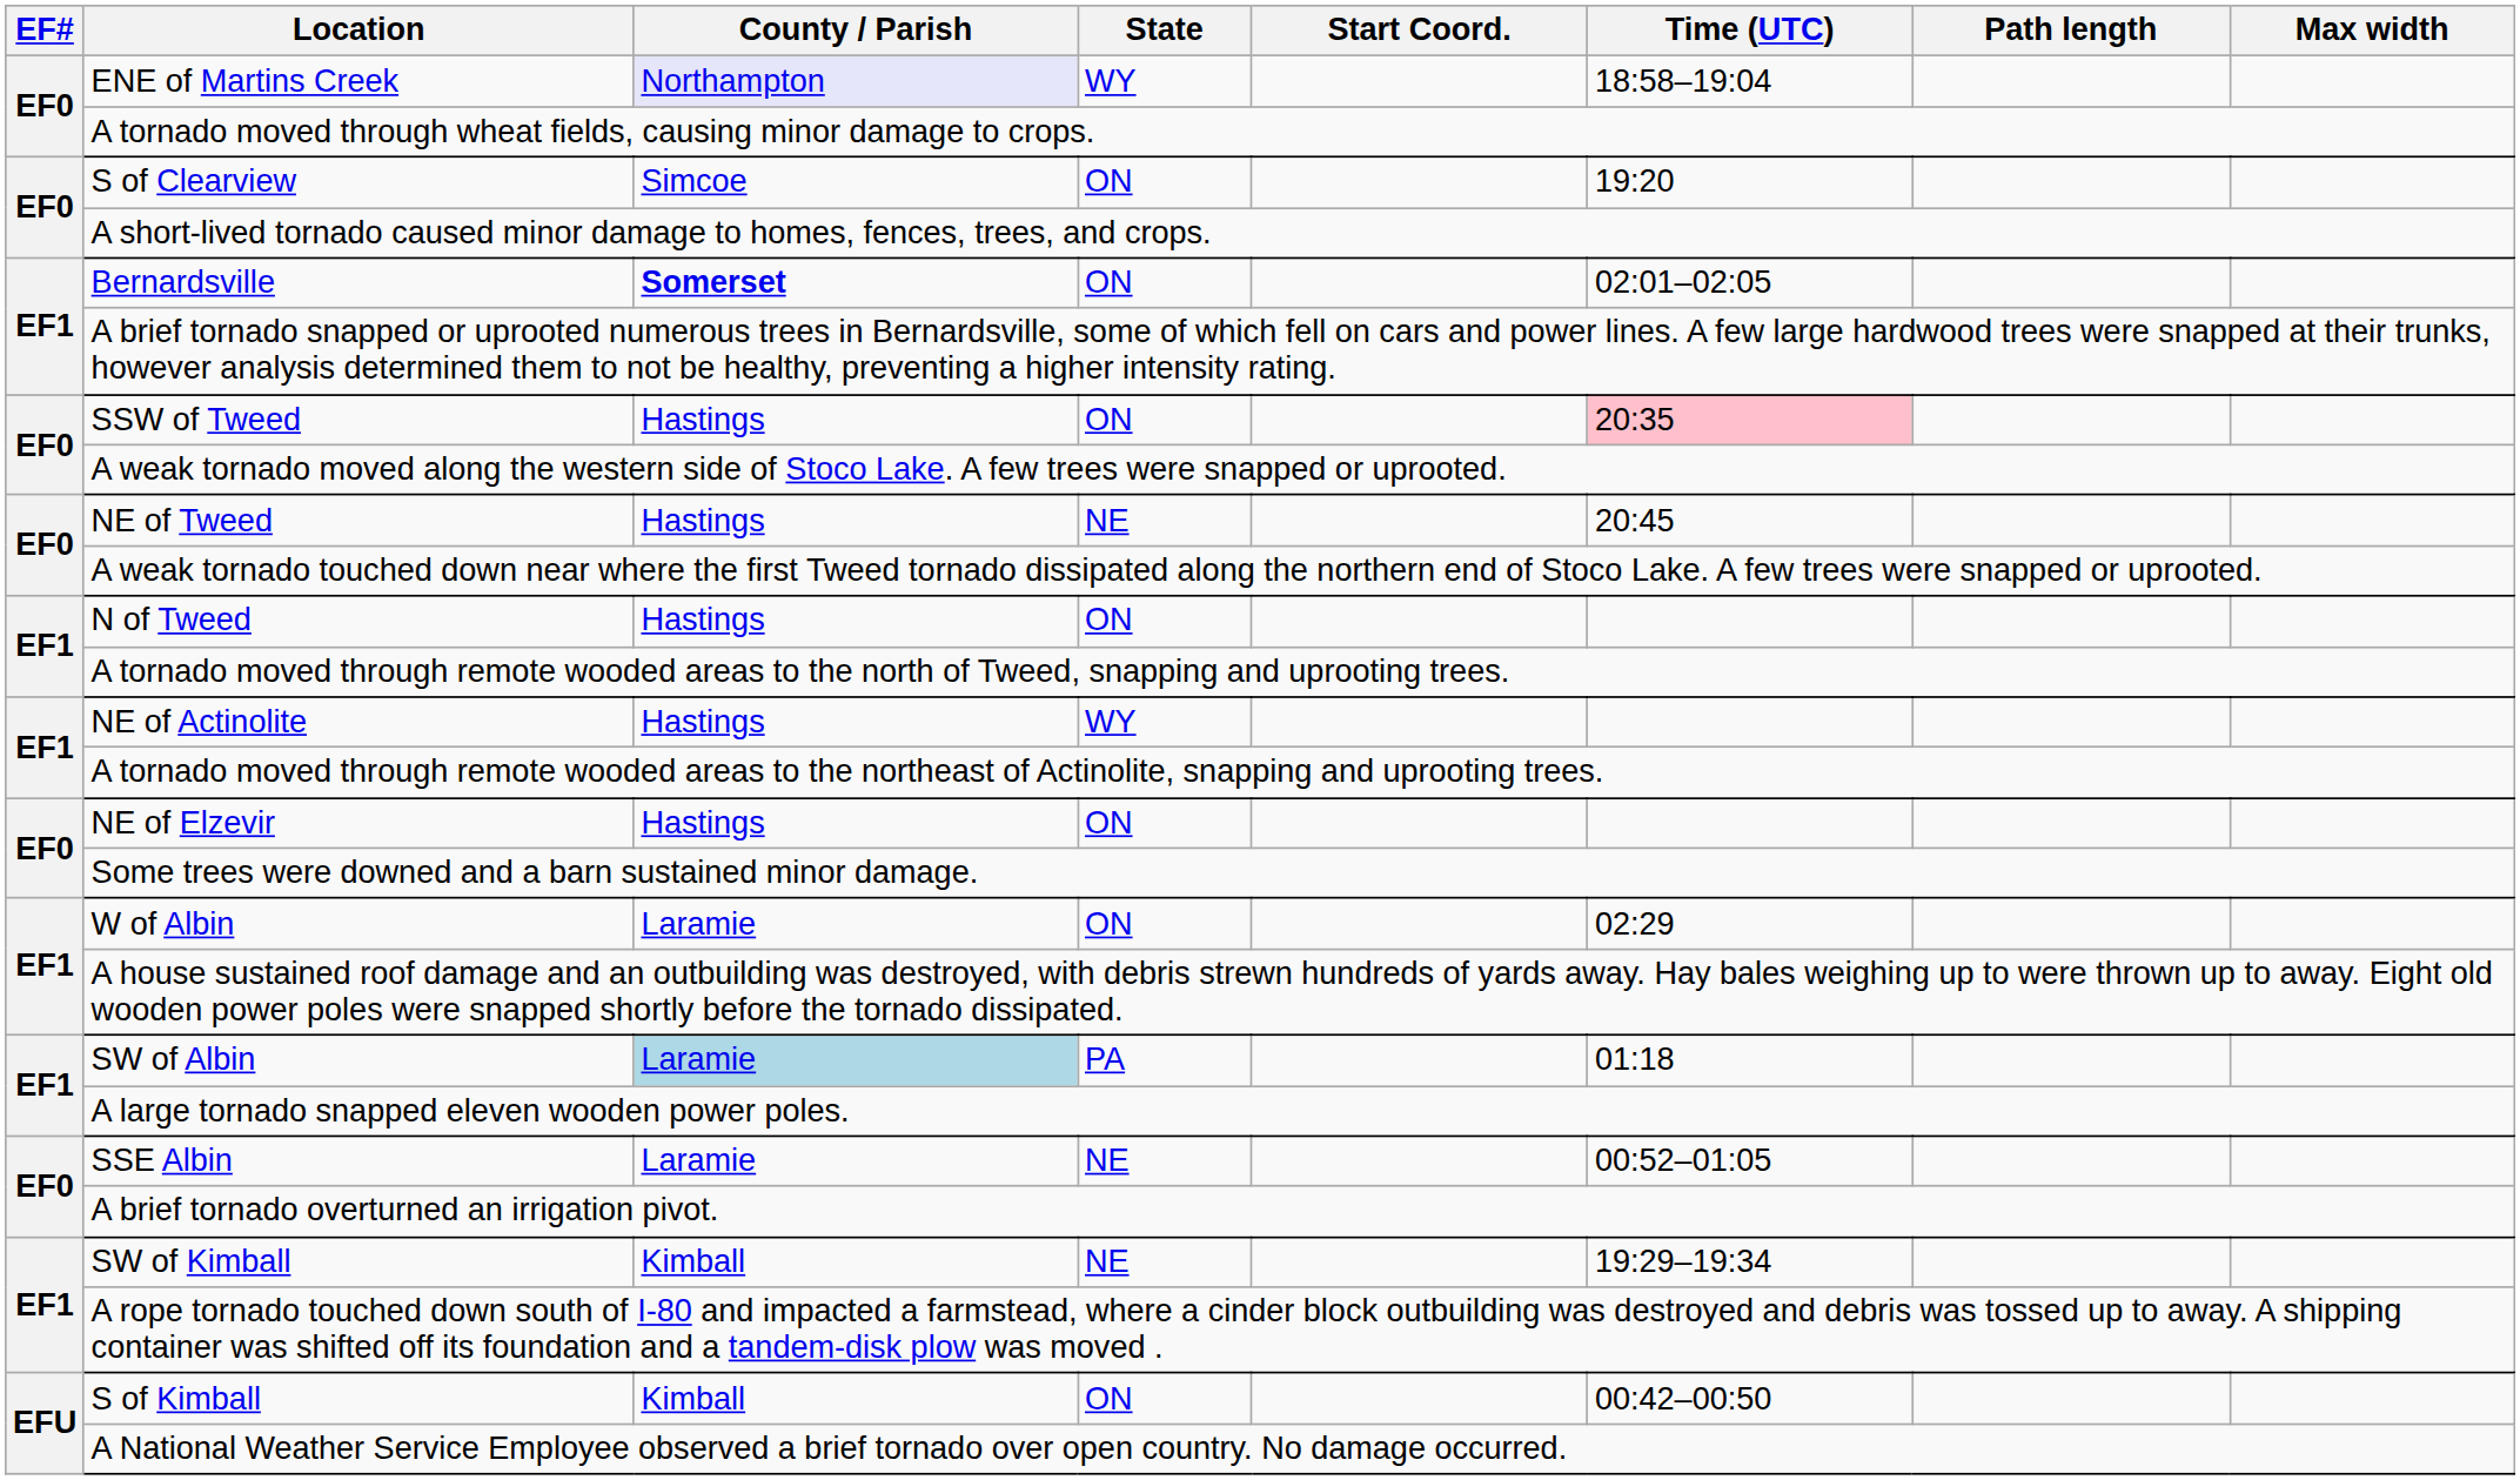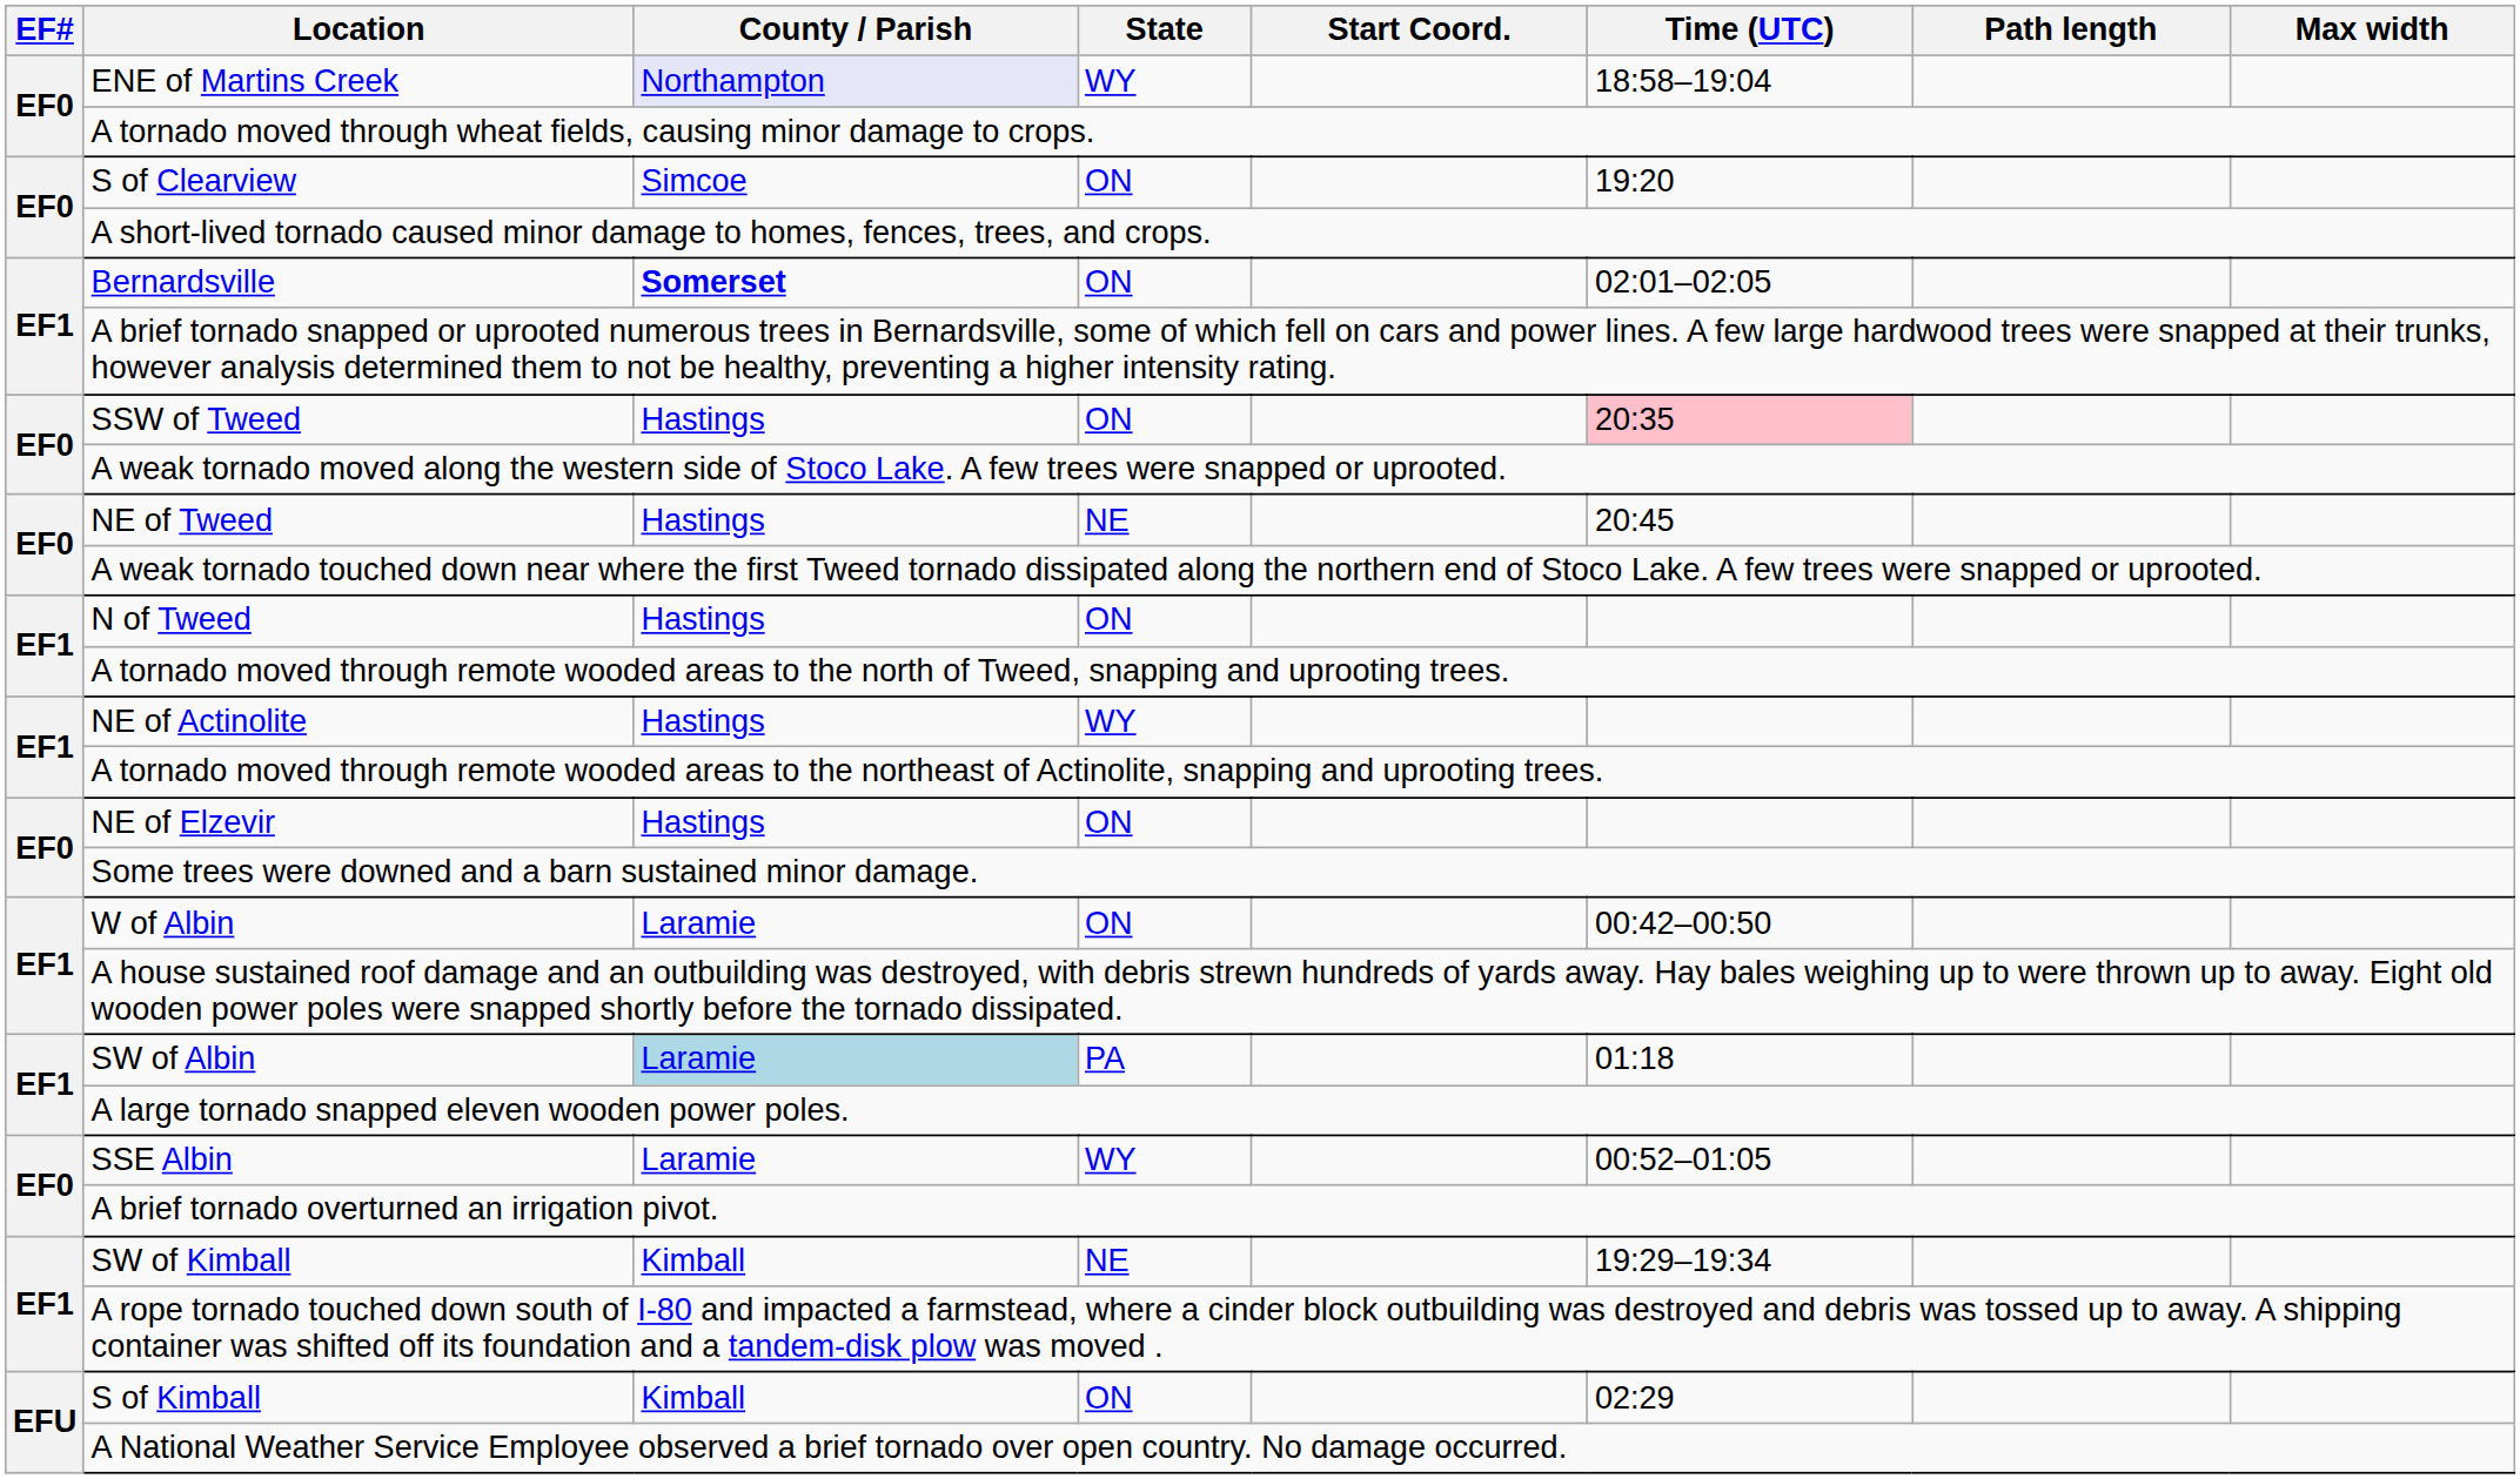W of Albin | Time (UTC): 02:29 -> 00:42–00:50
SSE Albin | State: NE -> WY
S of Kimball | Time (UTC): 00:42–00:50 -> 02:29
